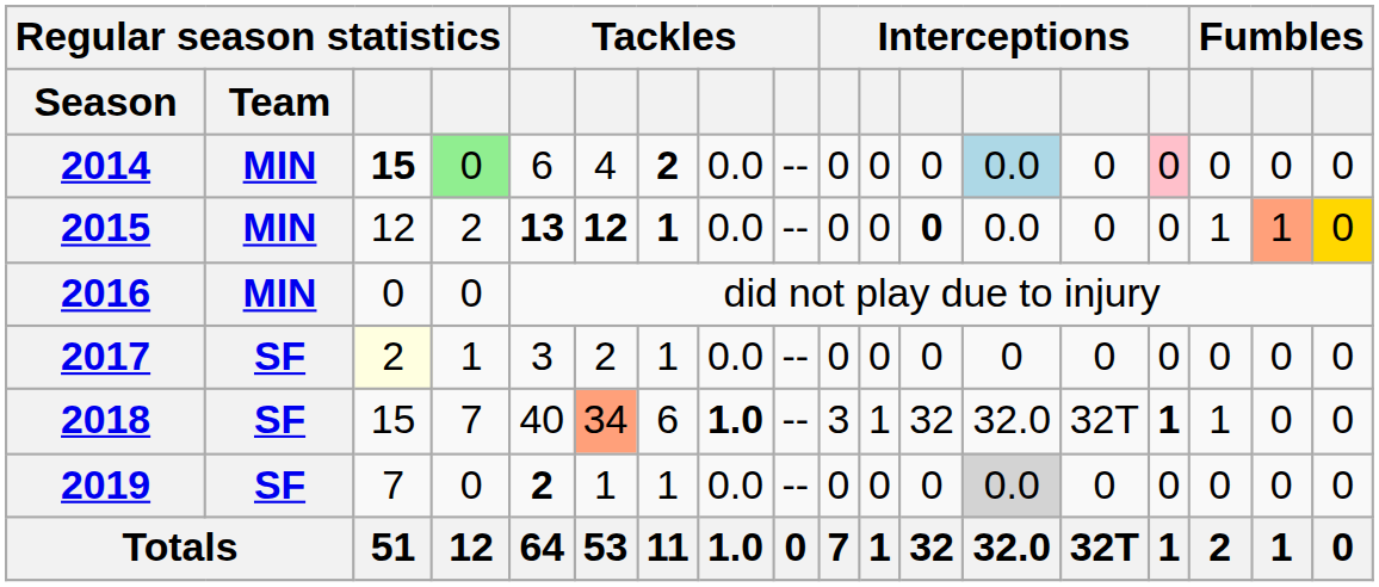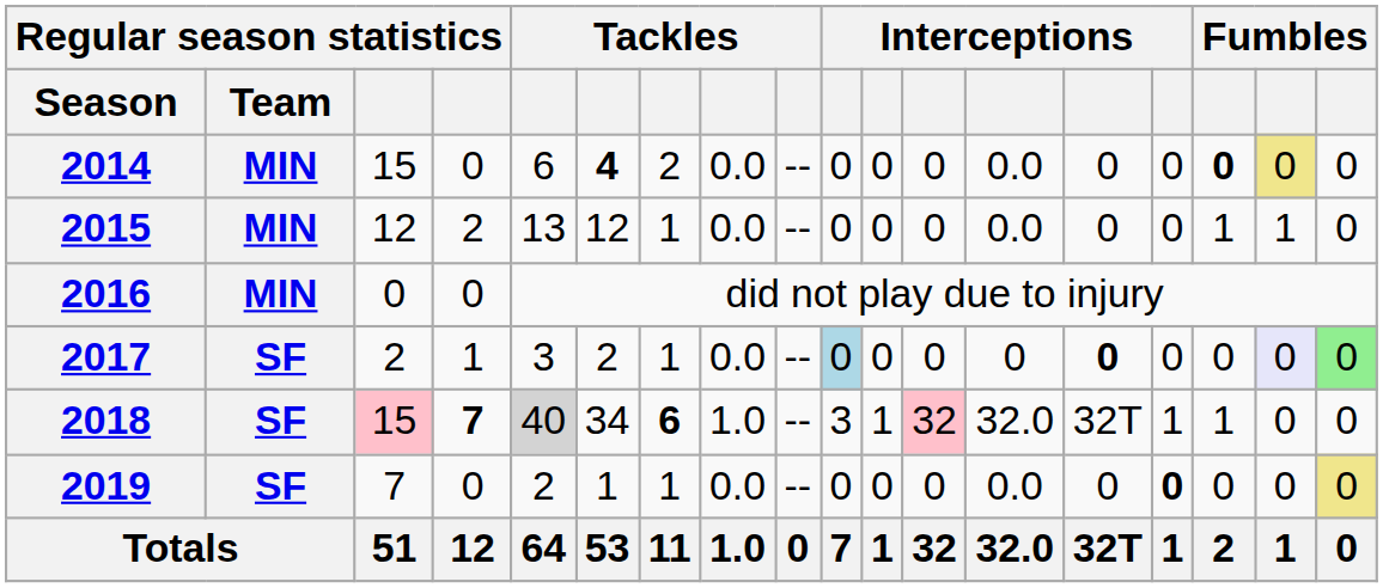2014 | column 3: bold -> normal
2014 | column 4: lightgreen background -> no background
2014 | column 6: normal -> bold
2014 | column 7: bold -> normal
2014 | column 13: lightblue background -> no background
2014 | column 15: pink background -> no background
2014 | column 16: normal -> bold
2014 | column 17: no background -> khaki background
2015 | column 5: bold -> normal
2015 | column 6: bold -> normal
2015 | column 7: bold -> normal
2015 | column 12: bold -> normal
2015 | column 17: lightsalmon background -> no background
2015 | column 18: gold background -> no background
2017 | column 3: lightyellow background -> no background
2017 | column 10: no background -> lightblue background
2017 | column 14: normal -> bold
2017 | column 17: no background -> lavender background
2017 | column 18: no background -> lightgreen background
2018 | column 3: no background -> pink background
2018 | column 4: normal -> bold
2018 | column 5: no background -> lightgrey background
2018 | column 6: lightsalmon background -> no background
2018 | column 7: normal -> bold
2018 | column 8: bold -> normal
2018 | column 12: no background -> pink background
2018 | column 15: bold -> normal
2019 | column 5: bold -> normal
2019 | column 13: lightgrey background -> no background
2019 | column 15: normal -> bold
2019 | column 18: no background -> khaki background
